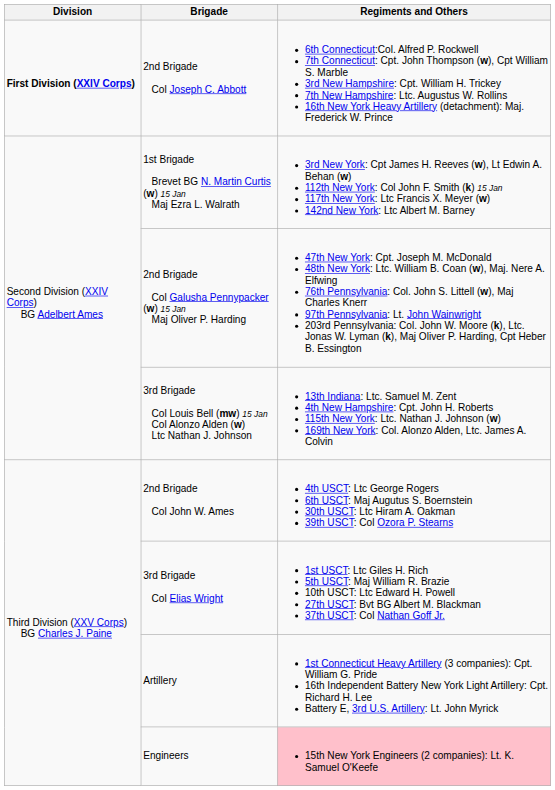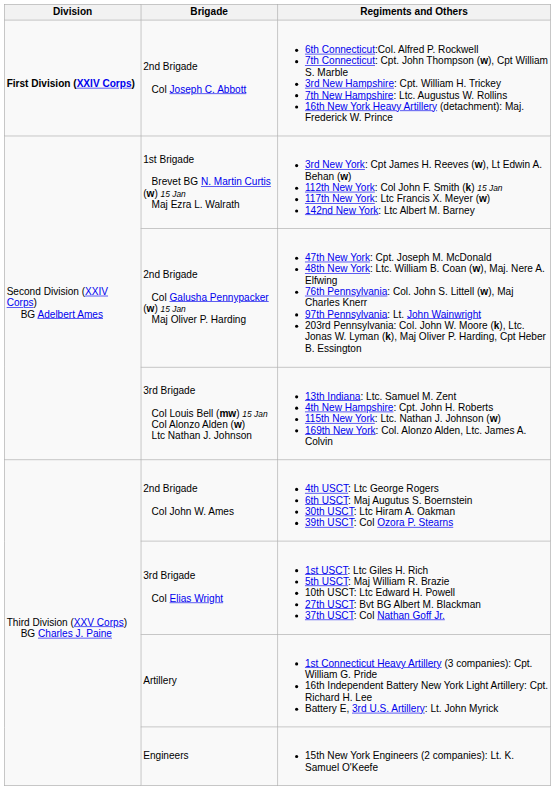Engineers | Regiments and Others: pink background -> no background
